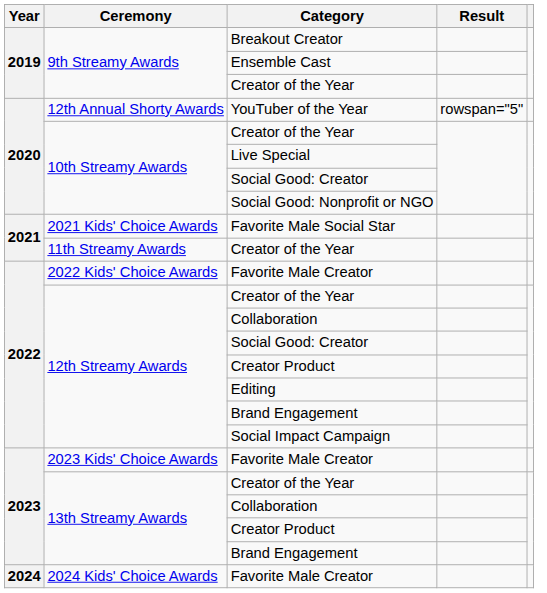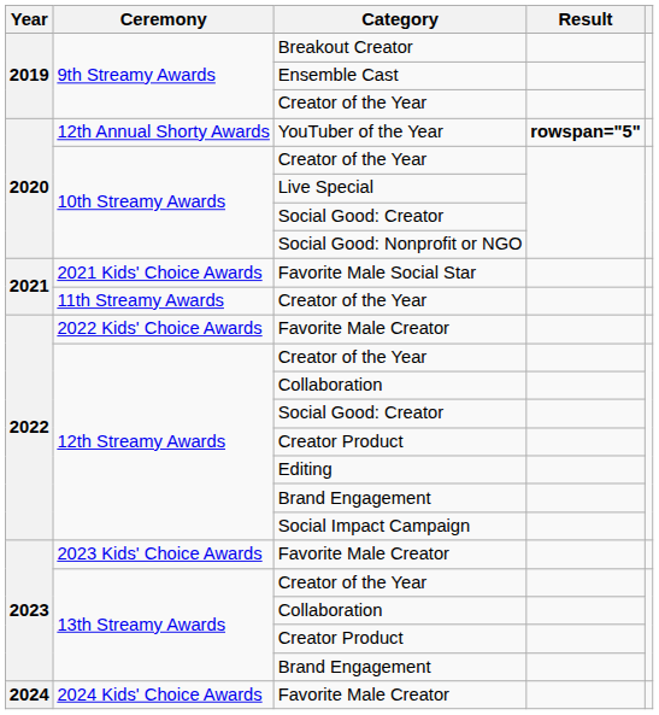YouTuber of the Year | Result: normal -> bold
